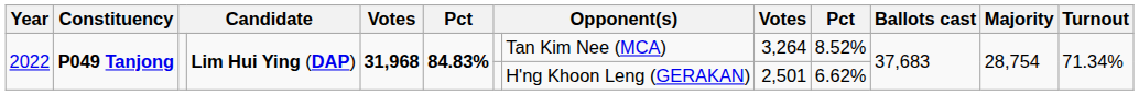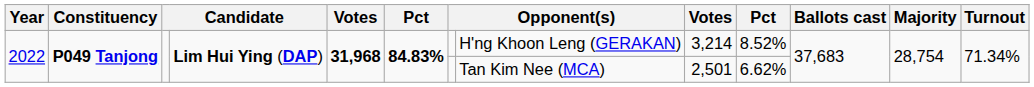row 2 | column 8: Tan Kim Nee (MCA) -> H'ng Khoon Leng (GERAKAN)
row 2 | column 9: 3,264 -> 3,214
row 3 | column 8: H'ng Khoon Leng (GERAKAN) -> Tan Kim Nee (MCA)
